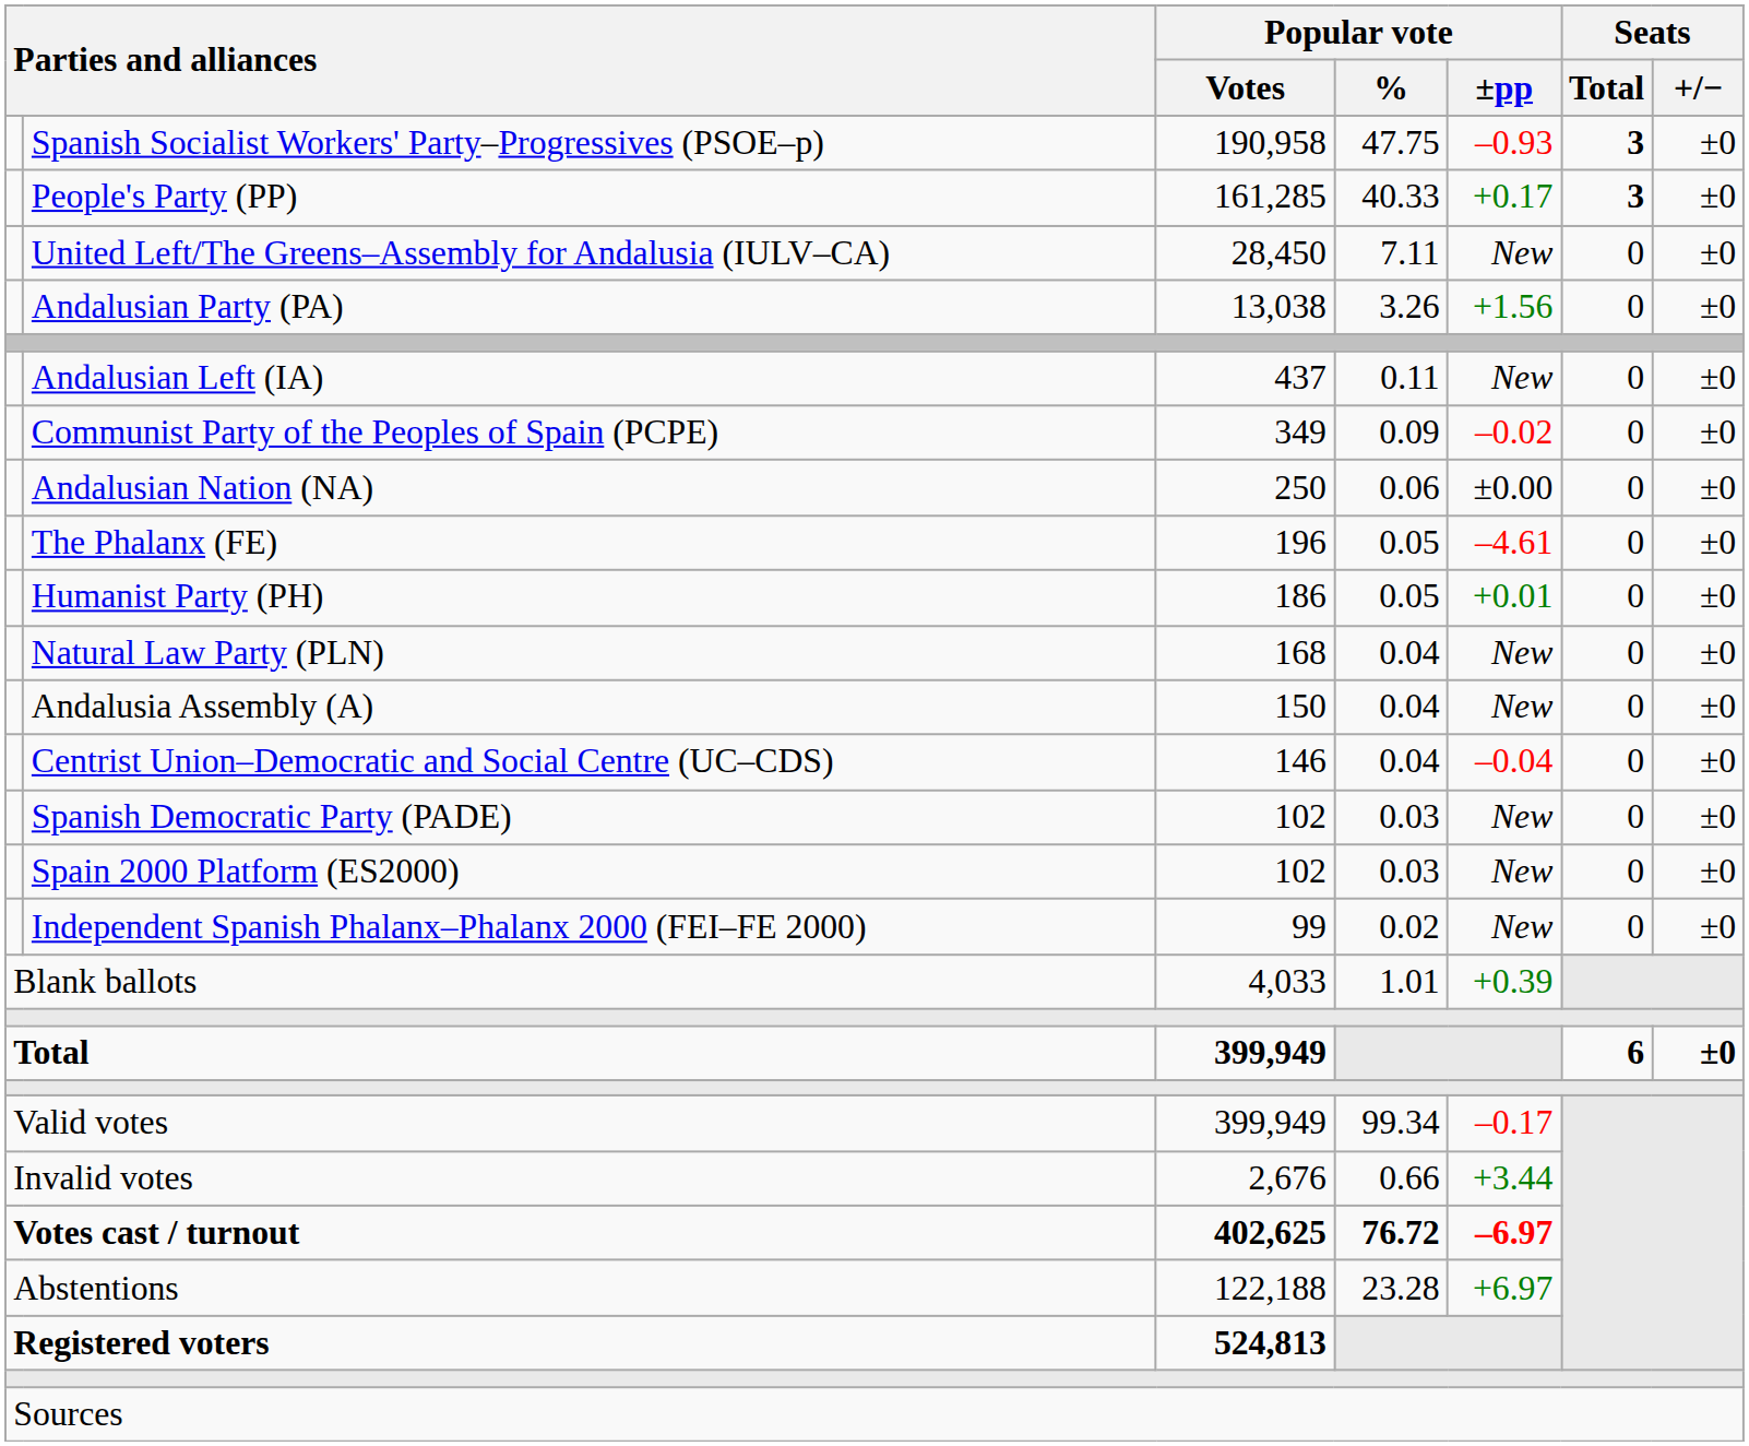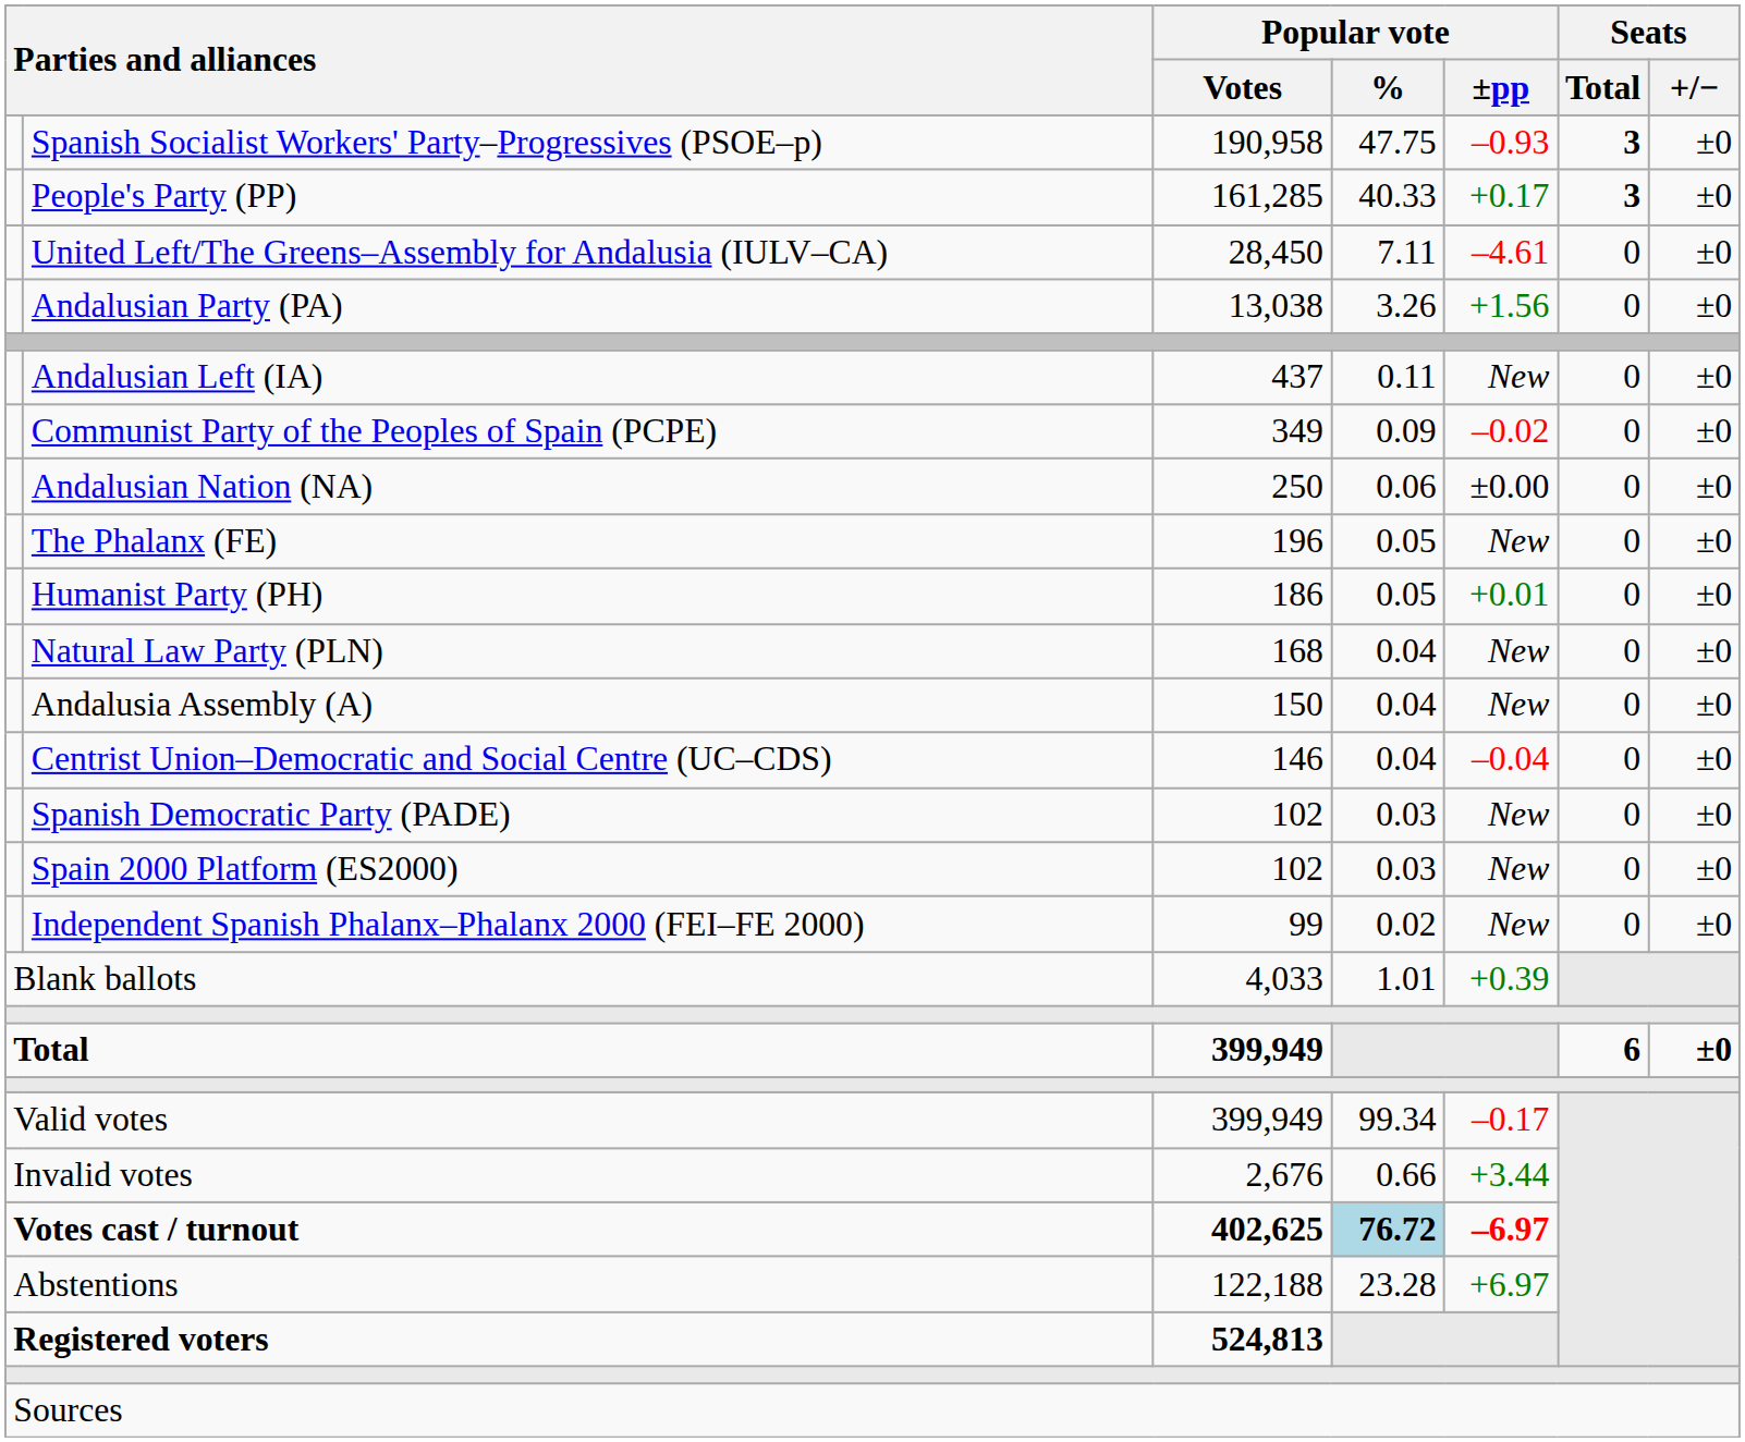United Left/The Greens–Assembly for Andalusia (IULV–CA) | Popular vote / ±pp: New -> –4.61
The Phalanx (FE) | Popular vote / ±pp: –4.61 -> New
Votes cast / turnout | Popular vote / %: no background -> lightblue background
